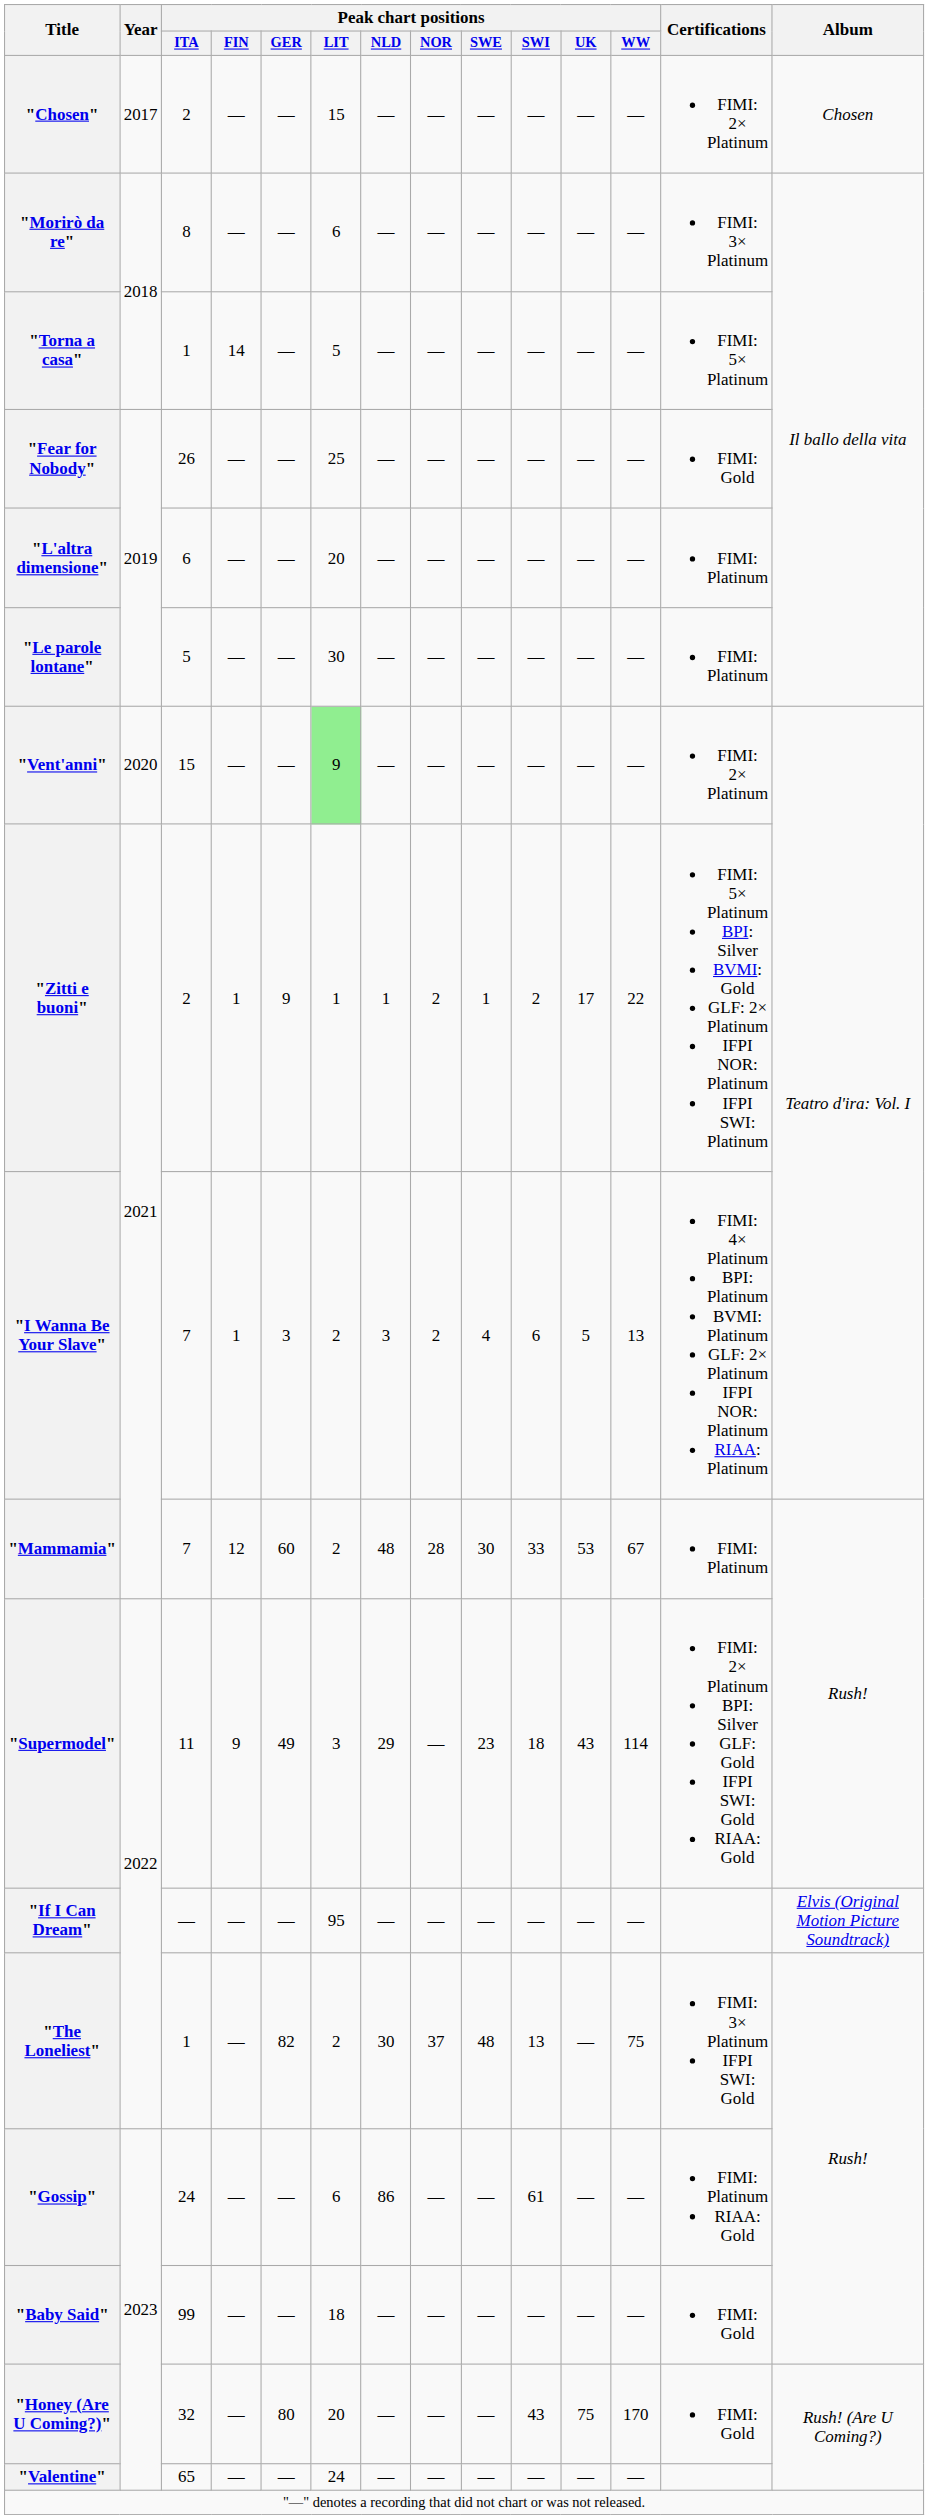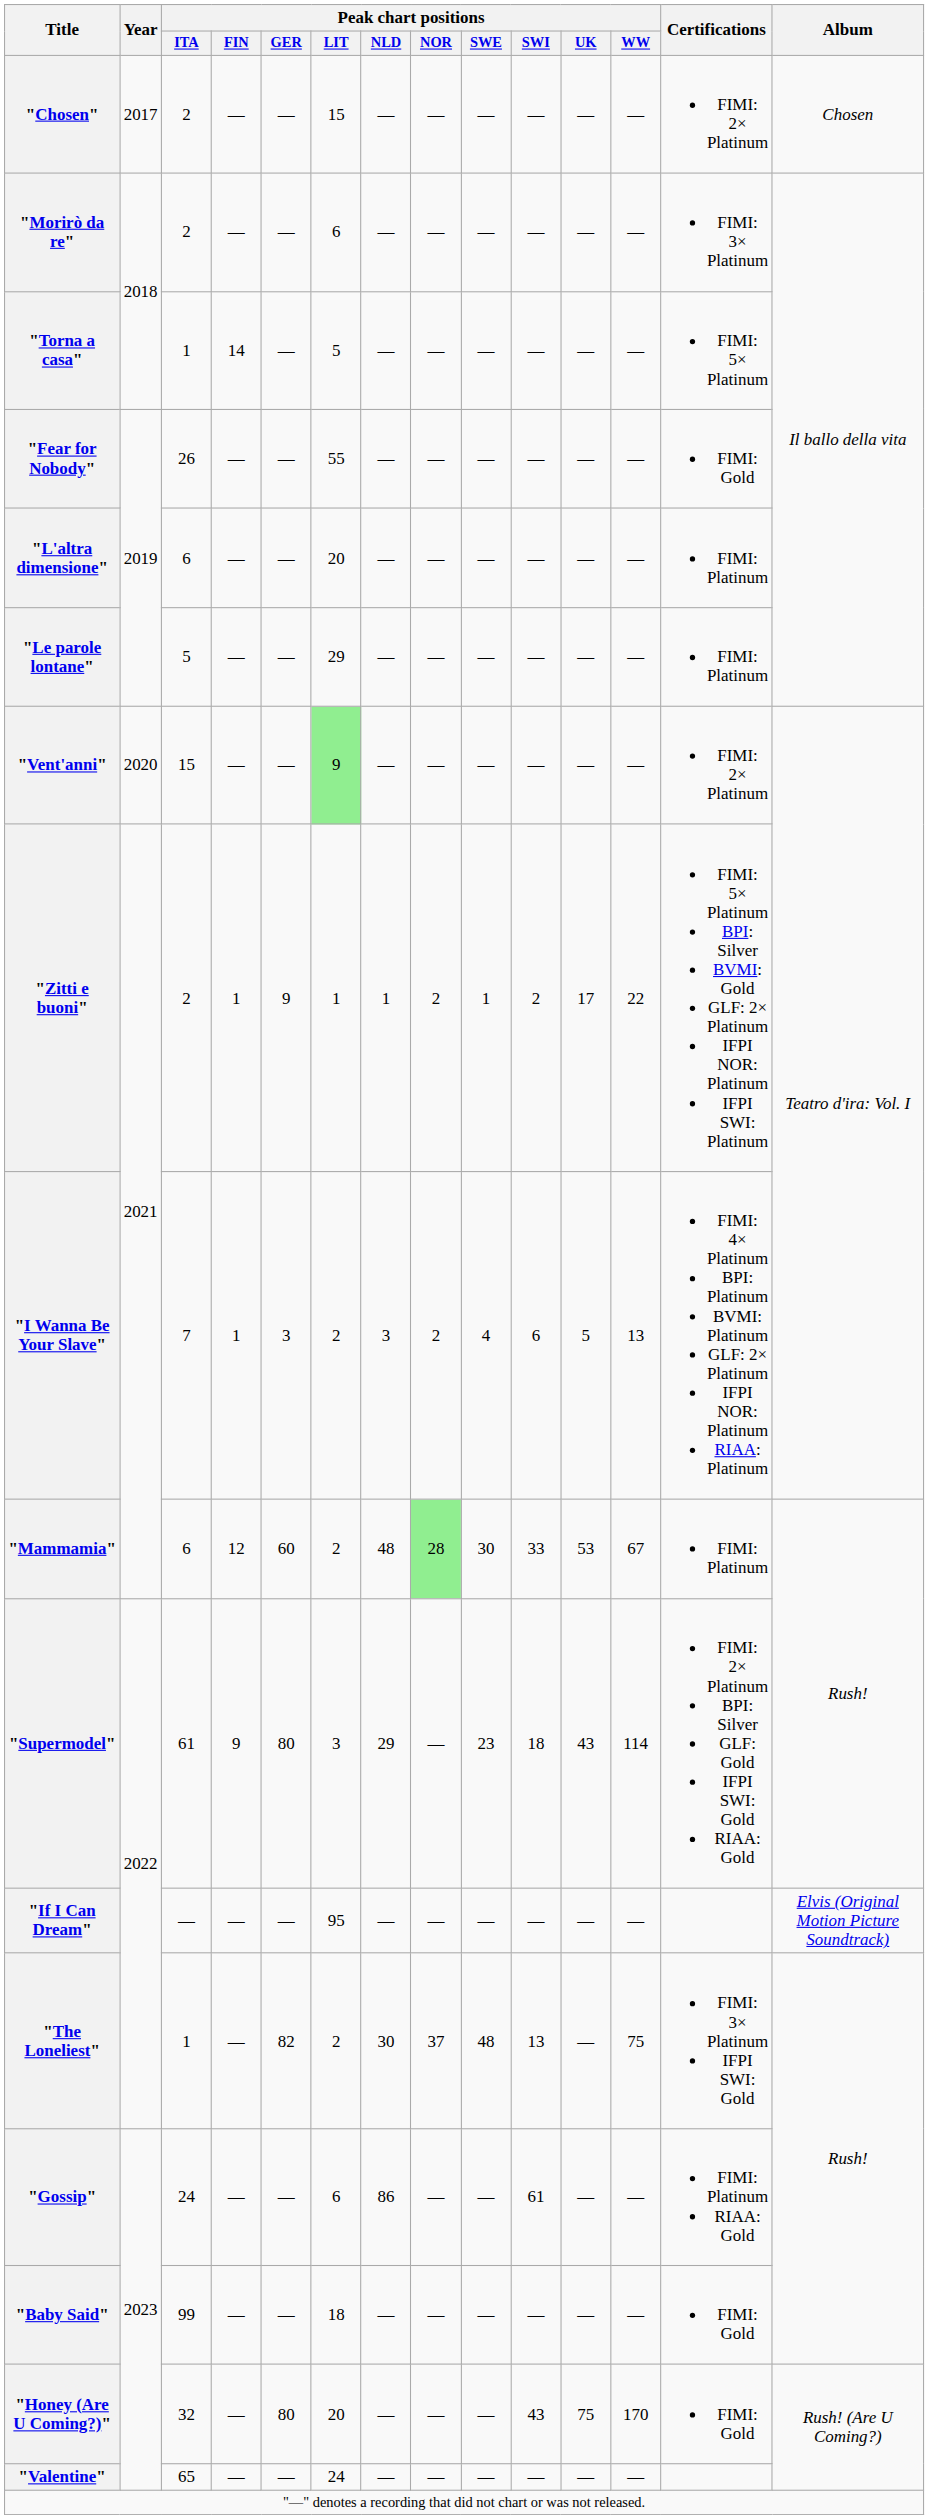"Morirò da re" | Peak chart positions / ITA: 8 -> 2
"Fear for Nobody" | Peak chart positions / LIT: 25 -> 55
"Le parole lontane" | Peak chart positions / LIT: 30 -> 29
"Mammamia" | Peak chart positions / ITA: 7 -> 6
"Mammamia" | Peak chart positions / NOR: no background -> lightgreen background
"Supermodel" | Peak chart positions / ITA: 11 -> 61
"Supermodel" | Peak chart positions / GER: 49 -> 80
